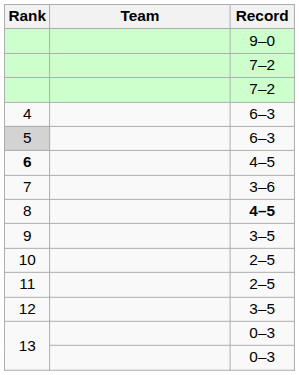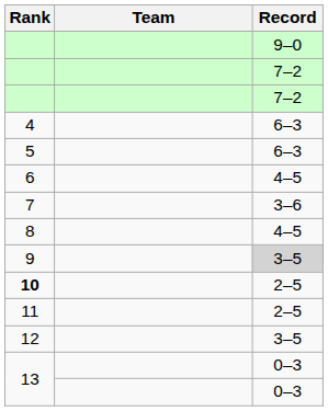5 | Rank: lightgrey background -> no background
6 | Rank: bold -> normal
8 | Record: bold -> normal
9 | Record: no background -> lightgrey background
10 | Rank: normal -> bold
